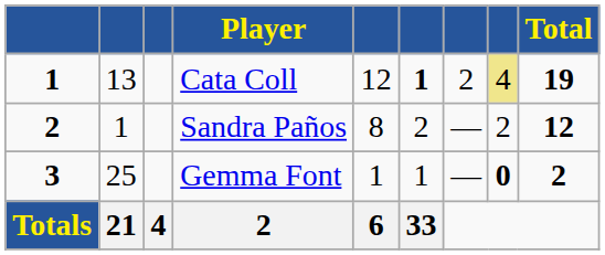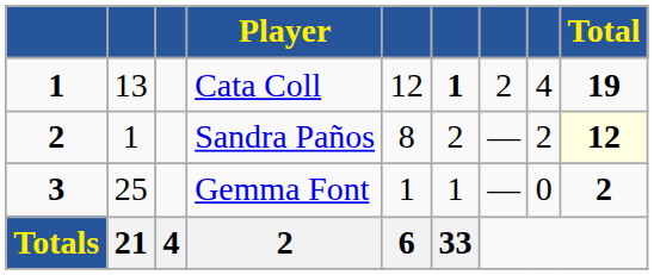Cata Coll | column 8: khaki background -> no background
Sandra Paños | Total: no background -> lightyellow background
Gemma Font | column 8: bold -> normal
